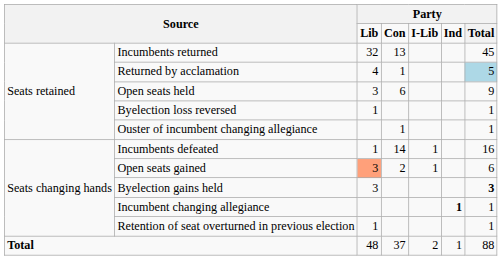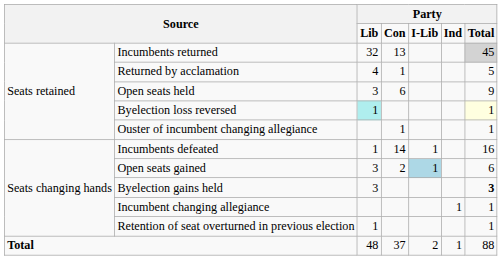Incumbents returned | column 7: no background -> lightgrey background
Returned by acclamation | column 7: lightblue background -> no background
Byelection loss reversed | column 3: no background -> paleturquoise background
Byelection loss reversed | column 7: no background -> lightyellow background
Open seats gained | column 3: lightsalmon background -> no background
Open seats gained | column 5: no background -> lightblue background
Incumbent changing allegiance | column 6: bold -> normal
